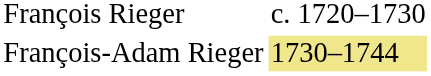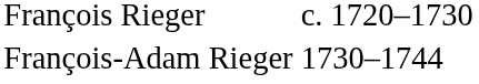François-Adam Rieger | column 2: khaki background -> no background
